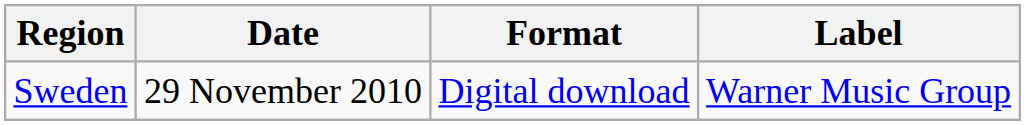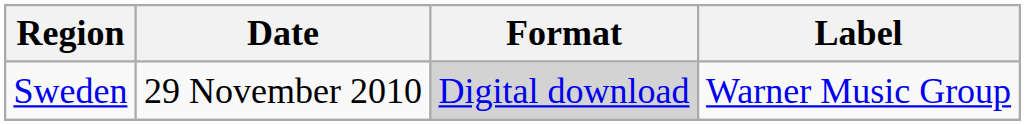Sweden | Format: no background -> lightgrey background
